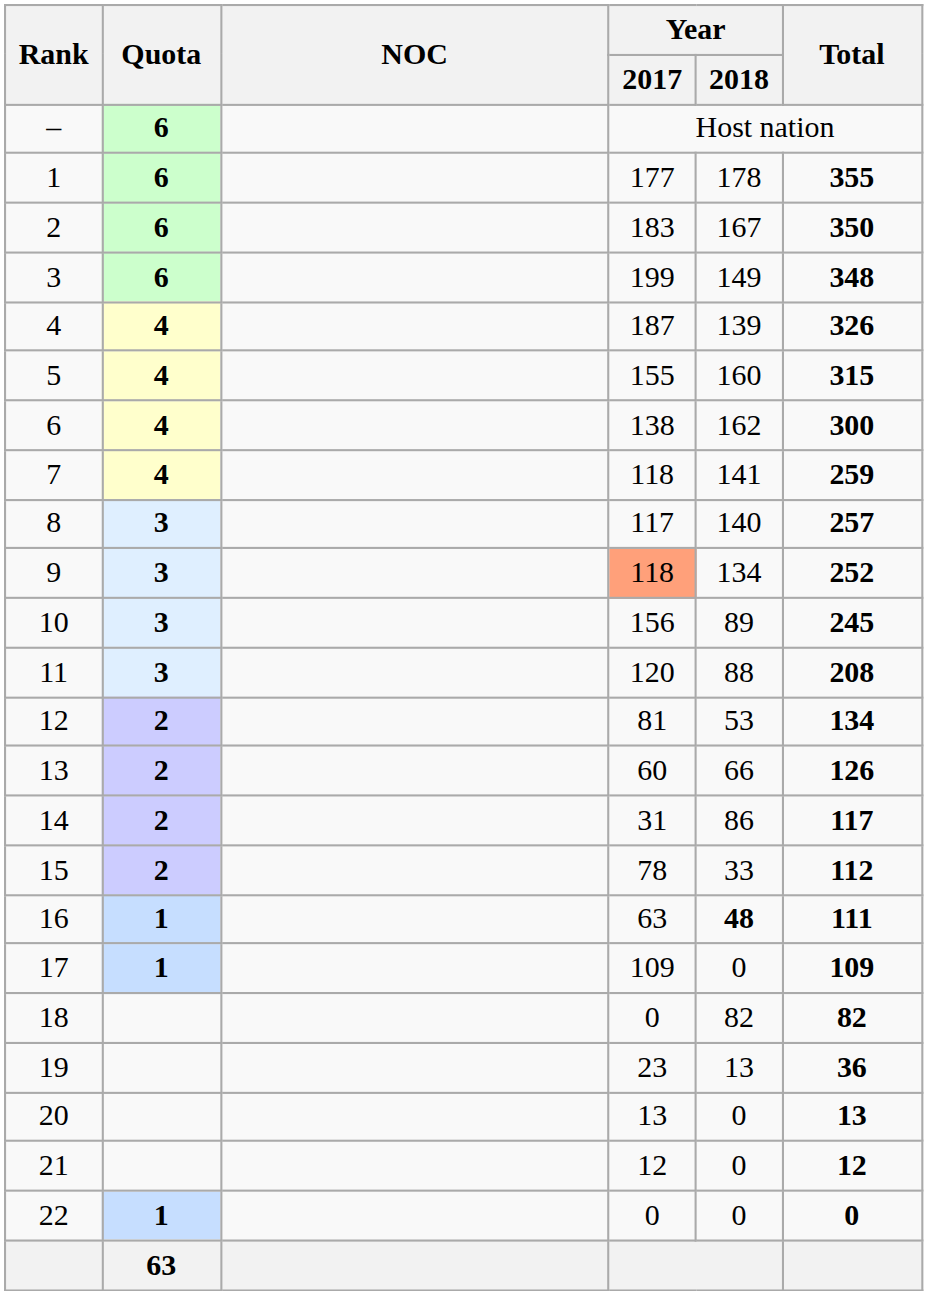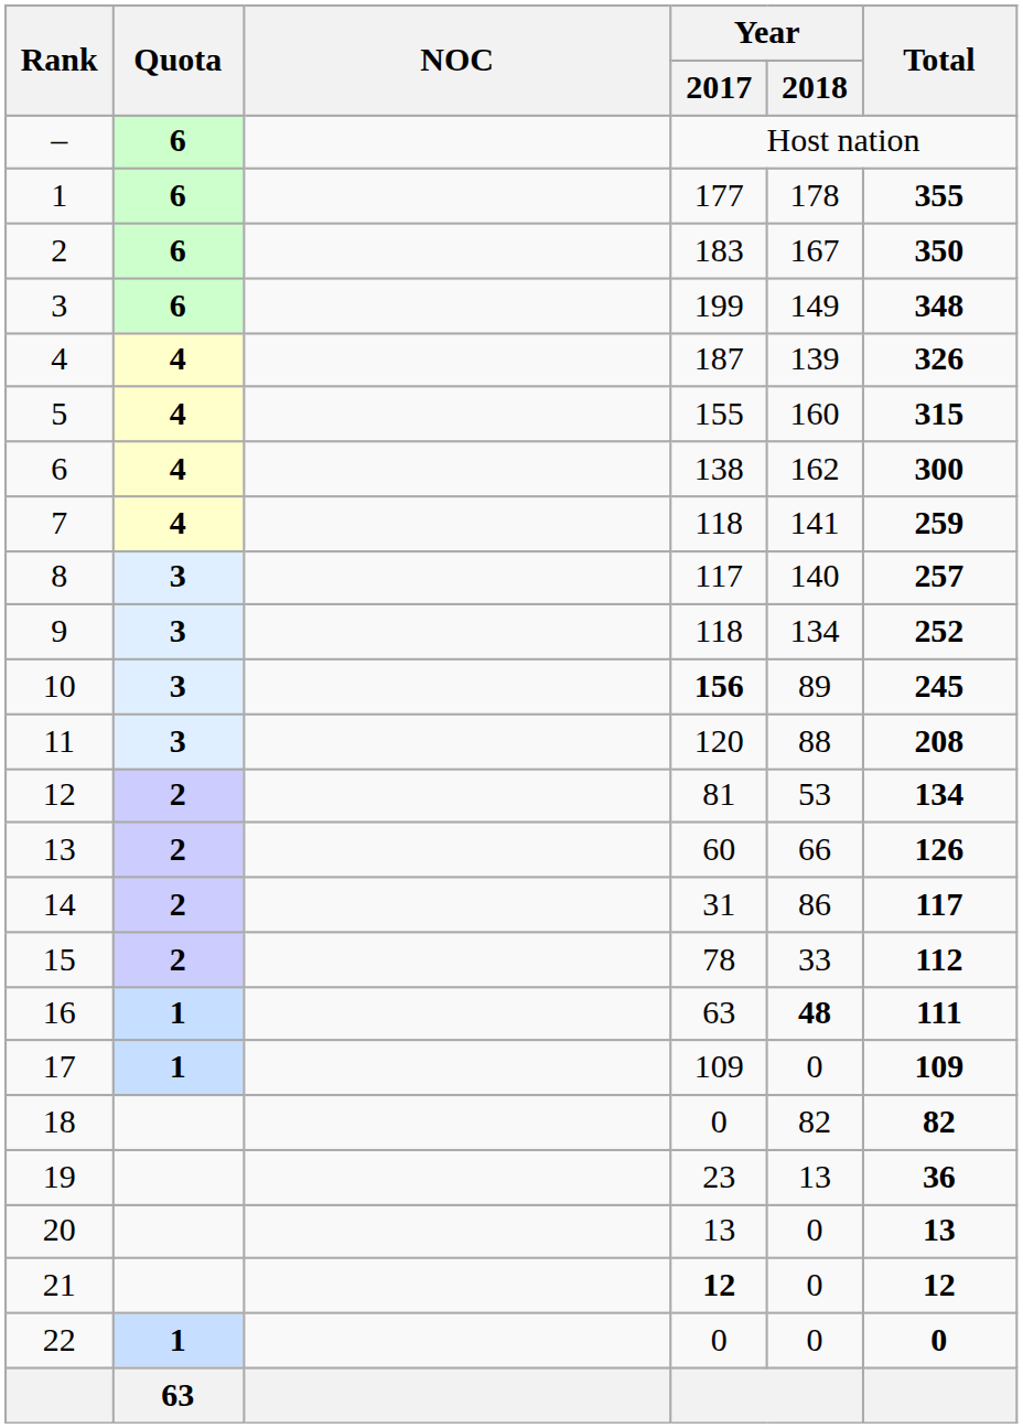9 | Year / 2017: lightsalmon background -> no background
10 | Year / 2017: normal -> bold
21 | Year / 2017: normal -> bold
